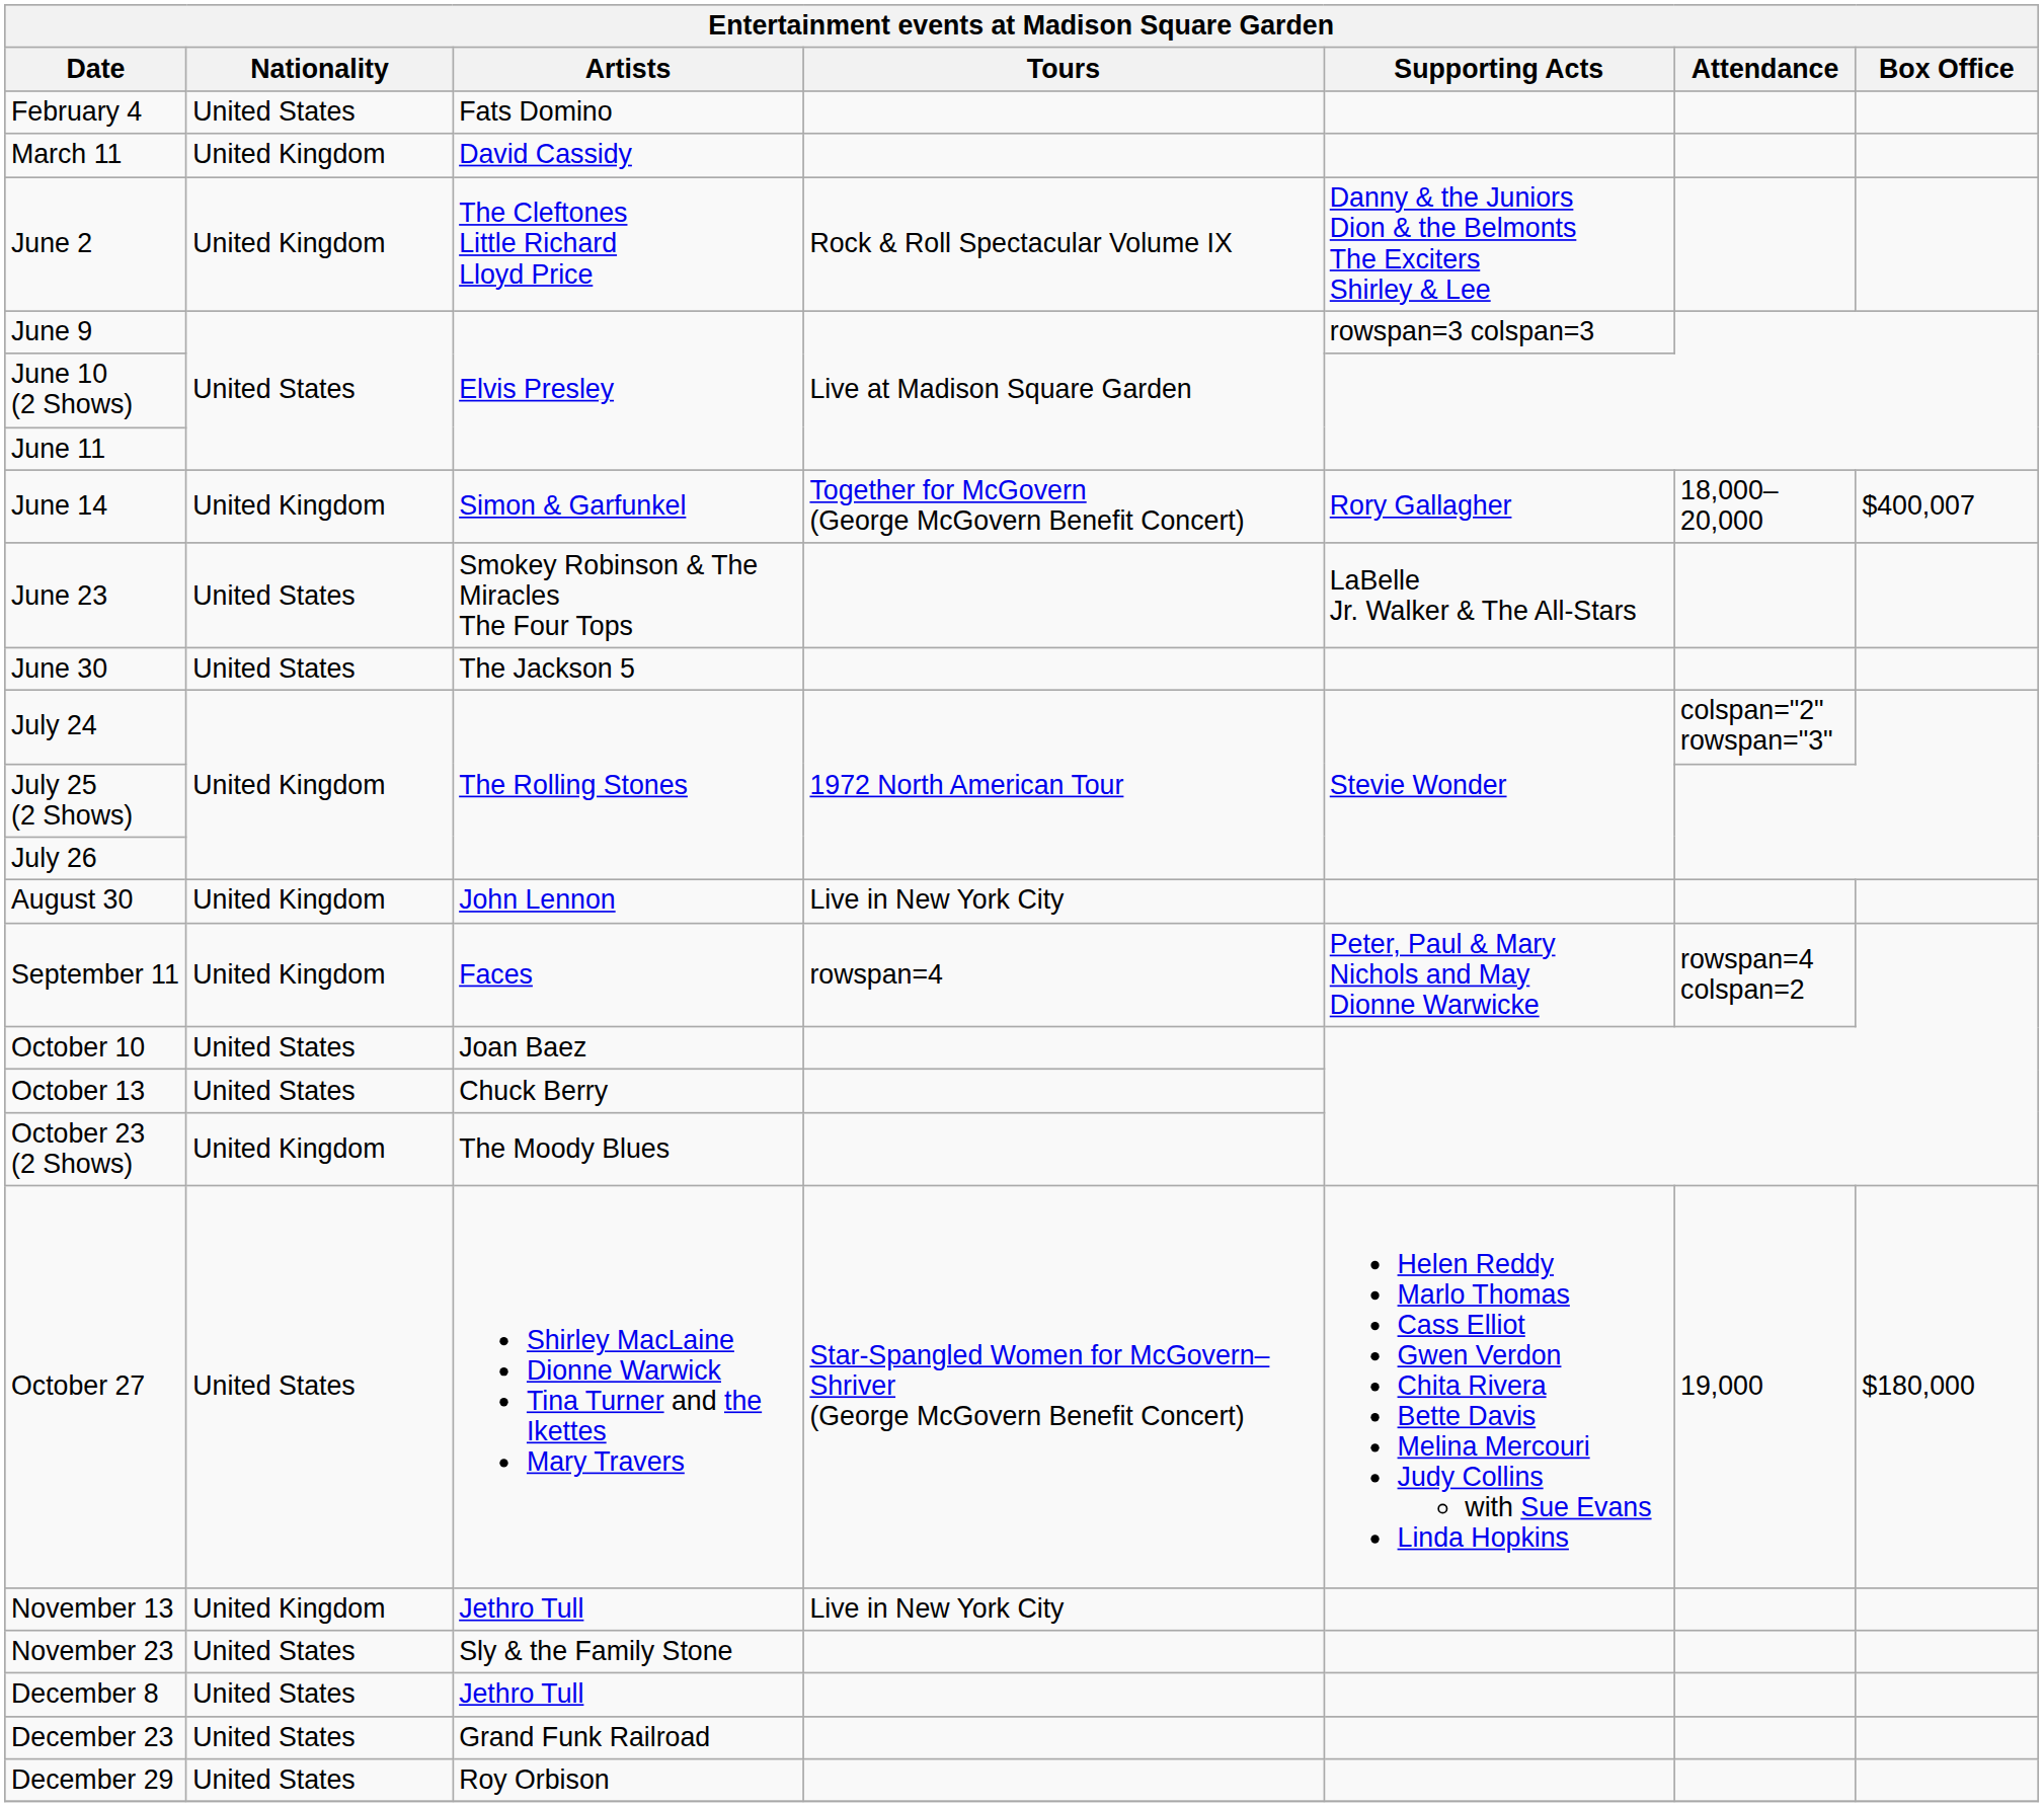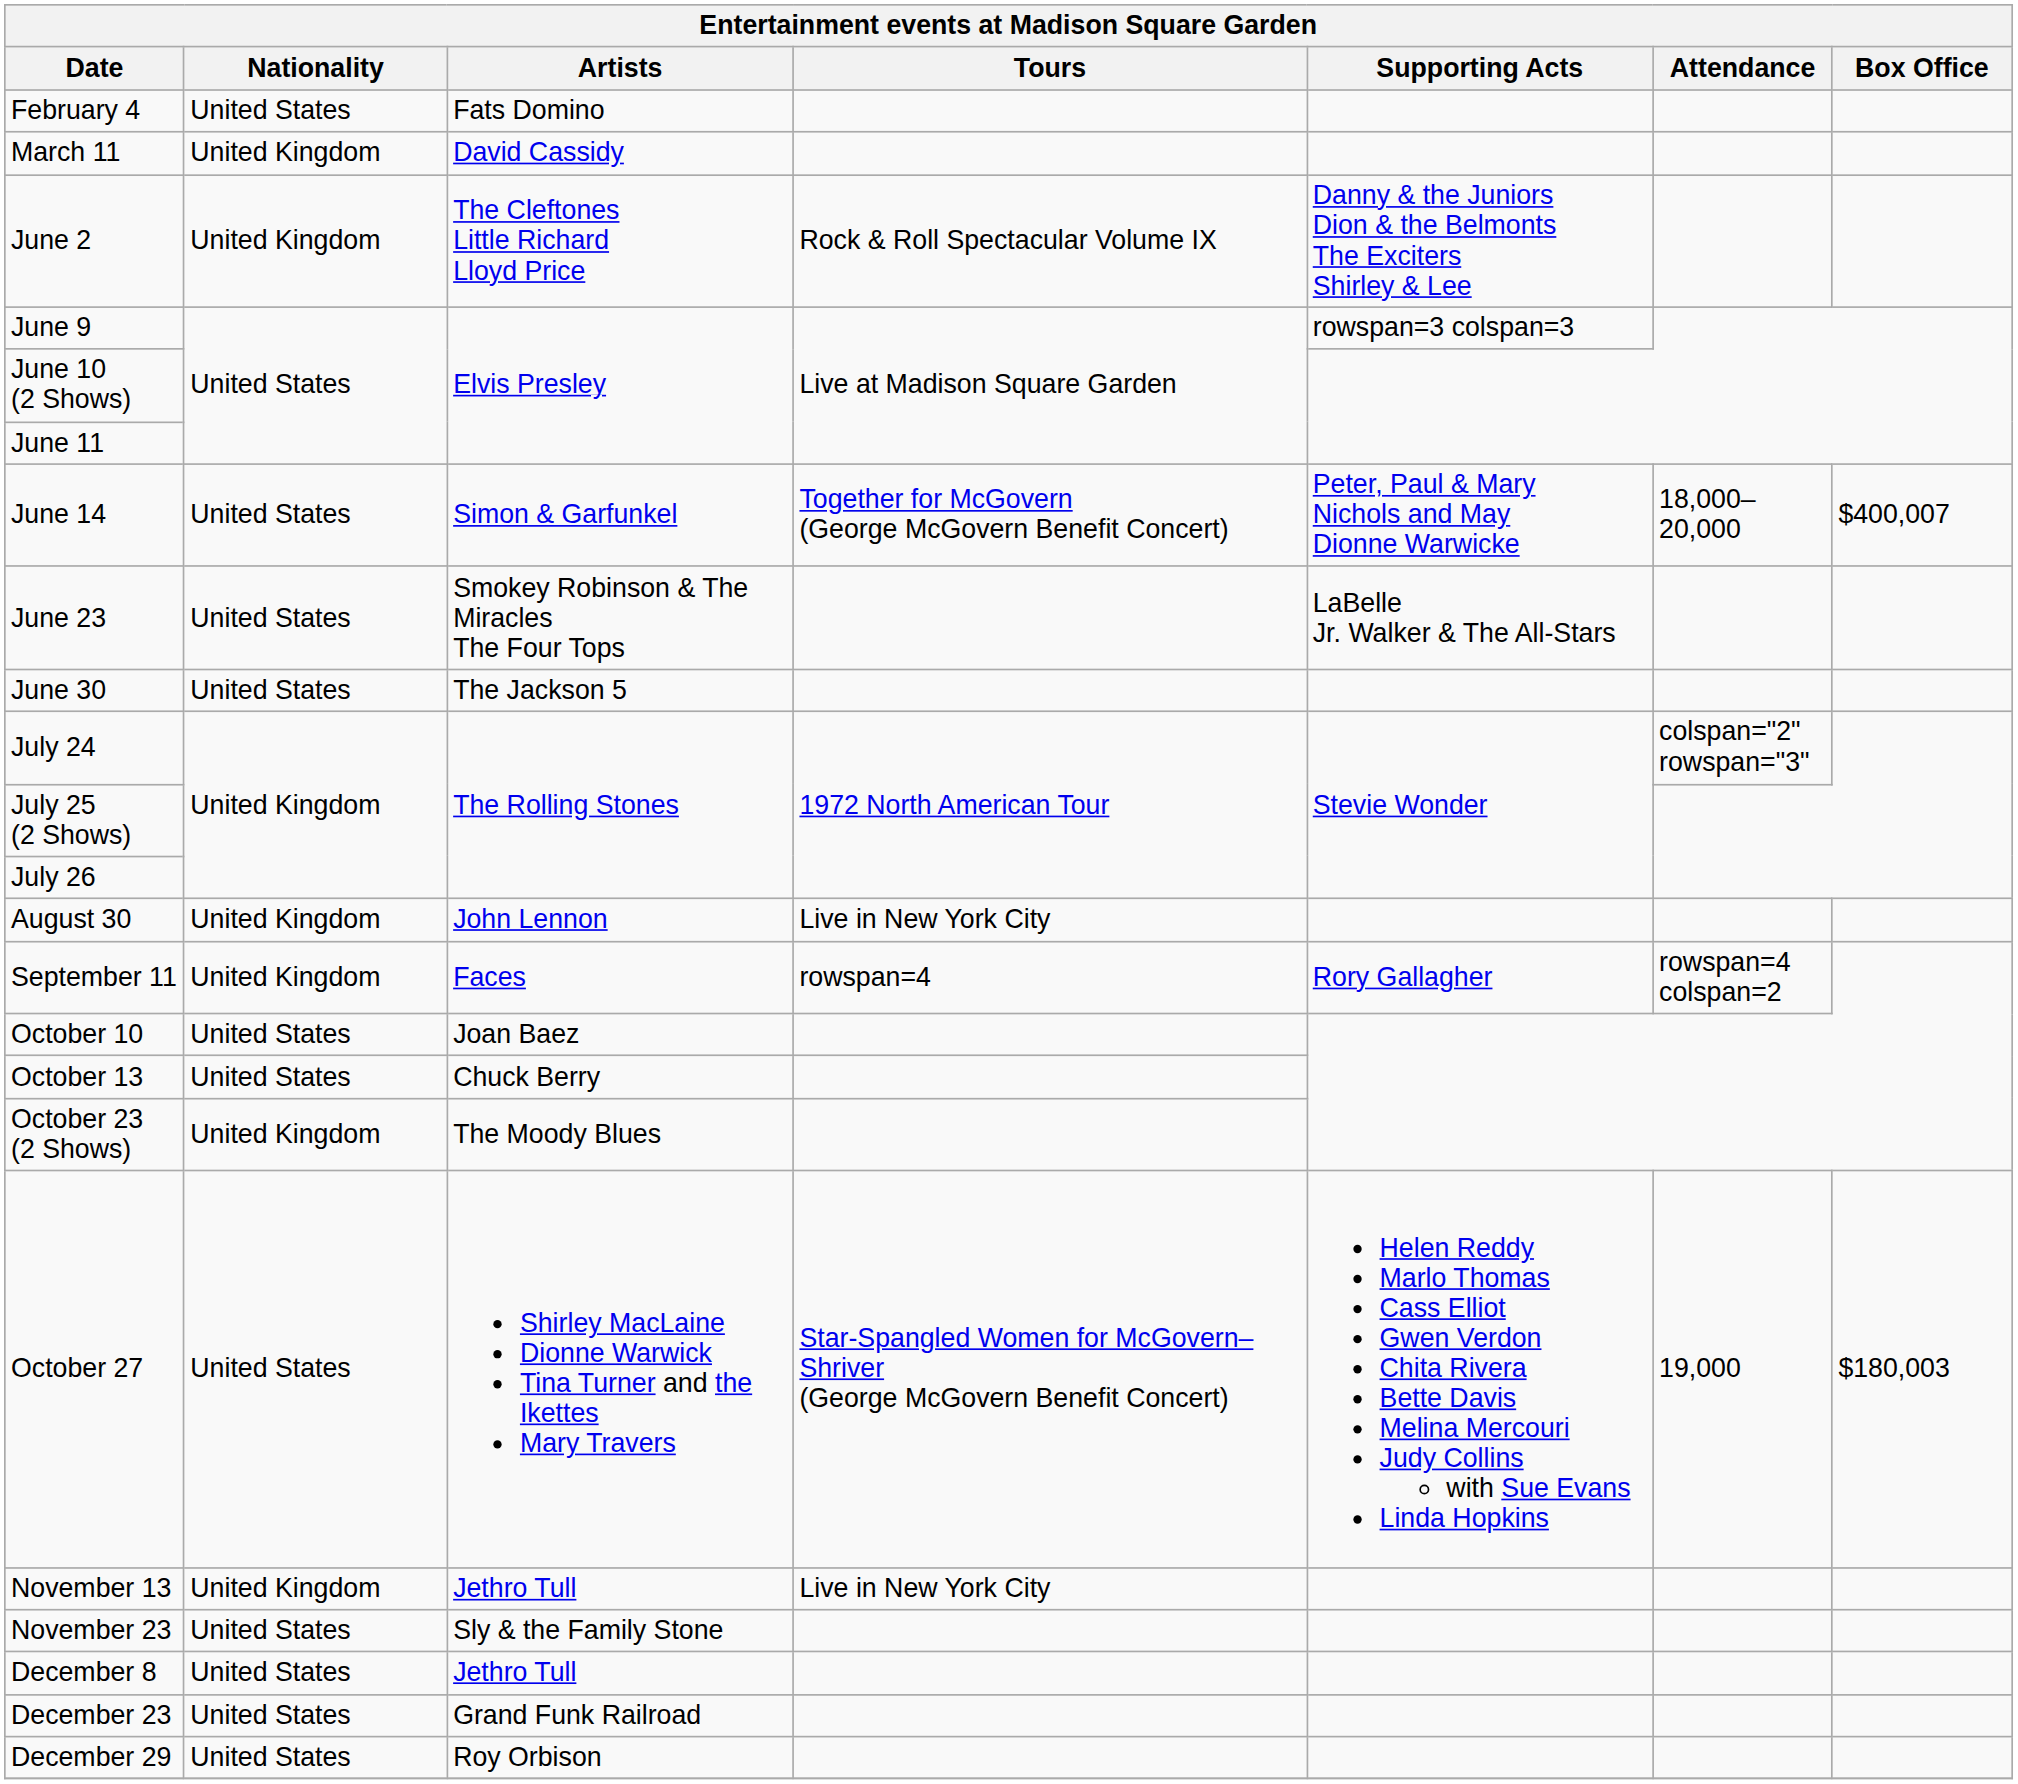June 14 | Nationality: United Kingdom -> United States
June 14 | Supporting Acts: Rory Gallagher -> Peter, Paul & Mary Nichols and May Dionne Warwicke
September 11 | Supporting Acts: Peter, Paul & Mary Nichols and May Dionne Warwicke -> Rory Gallagher
October 27 | Box Office: $180,000 -> $180,003
